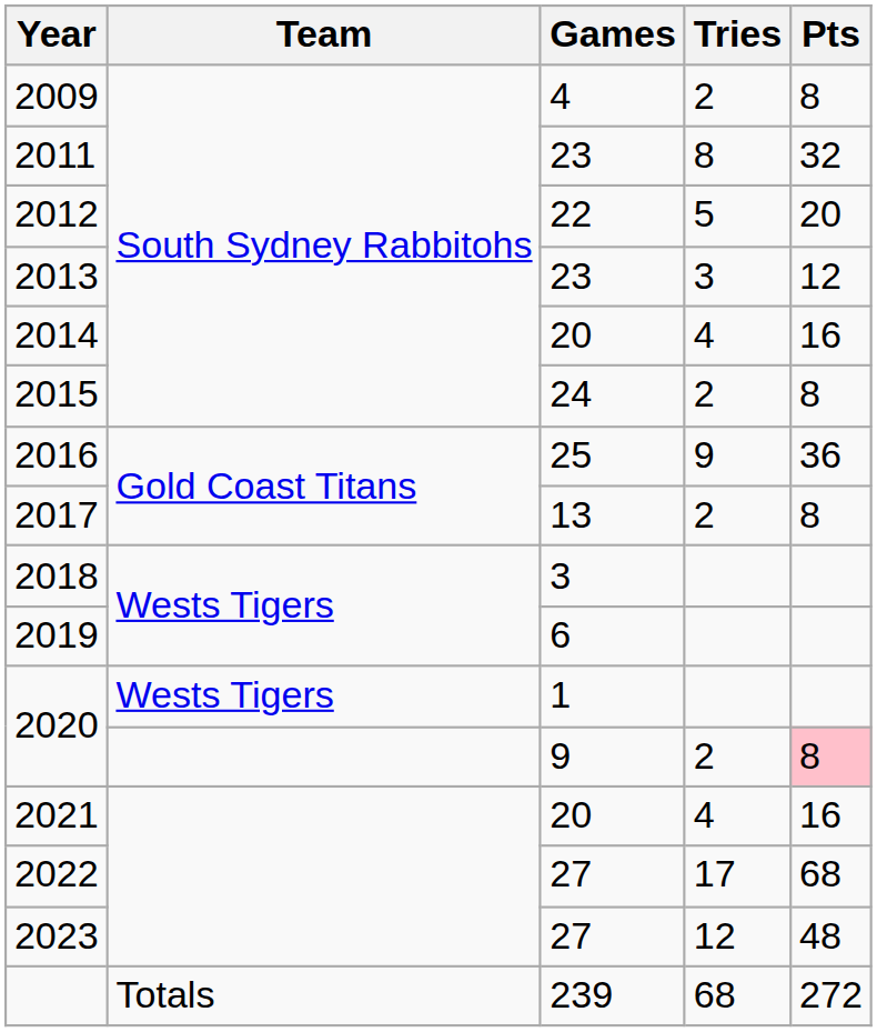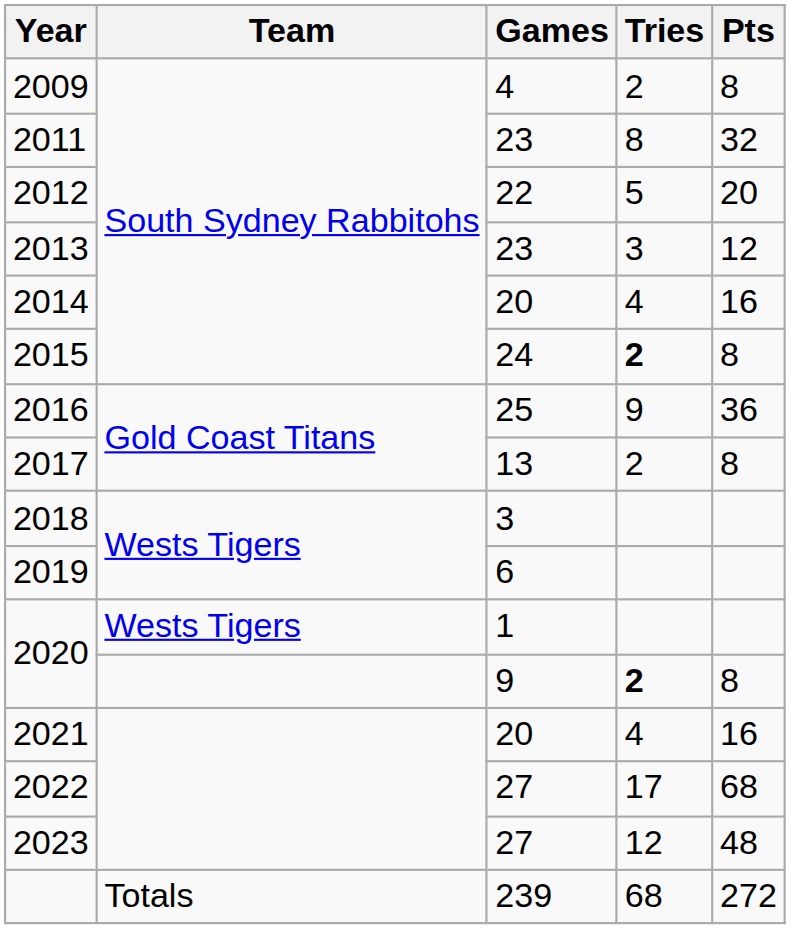2015 | Tries: normal -> bold
2020 / 9 | Tries: normal -> bold
2020 / 9 | Pts: pink background -> no background
